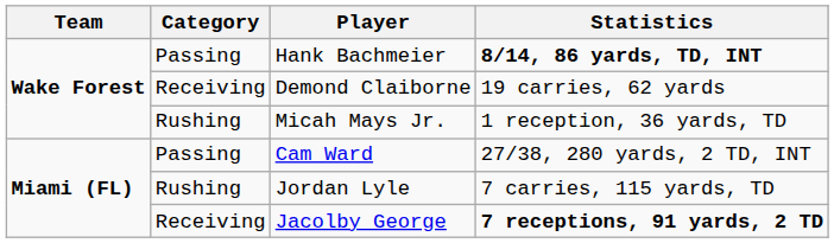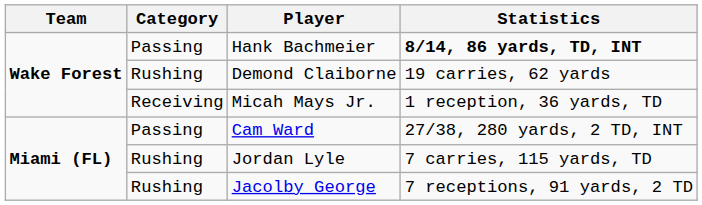Demond Claiborne | Category: Receiving -> Rushing
Micah Mays Jr. | Category: Rushing -> Receiving
Jacolby George | Category: Receiving -> Rushing
Jacolby George | Statistics: bold -> normal
